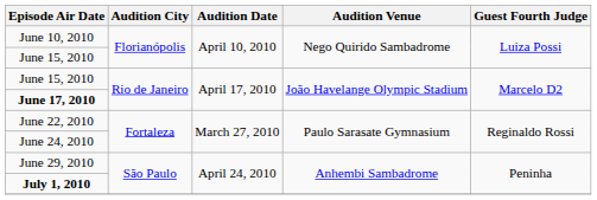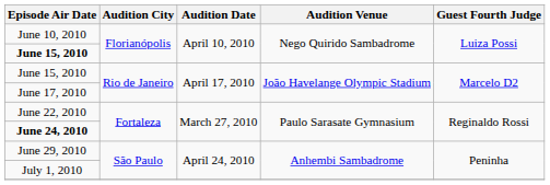June 15, 2010 / Florianópolis | Episode Air Date: normal -> bold
June 17, 2010 | Episode Air Date: bold -> normal
June 24, 2010 | Episode Air Date: normal -> bold
July 1, 2010 | Episode Air Date: bold -> normal
